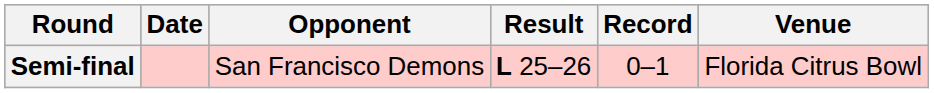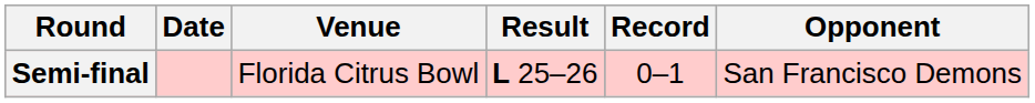columns swapped: Opponent <-> Venue
